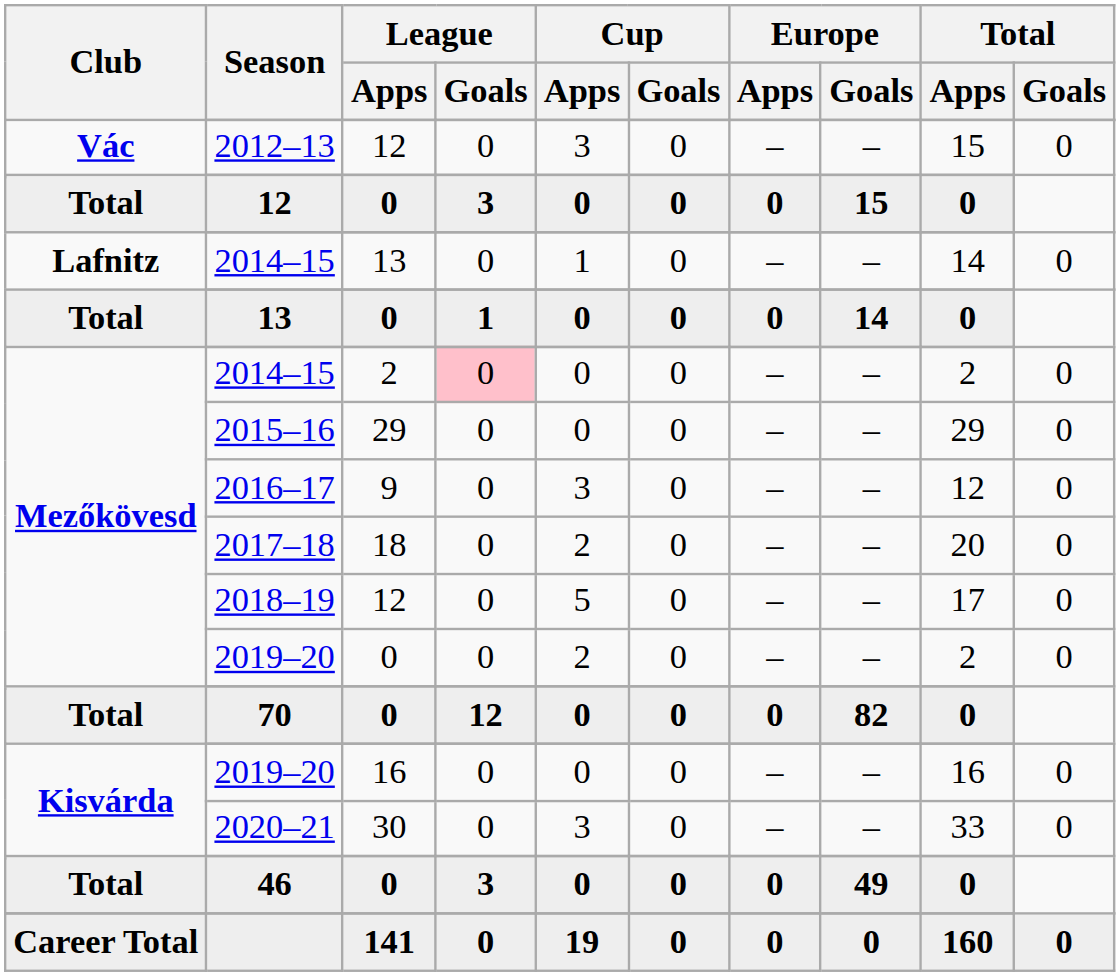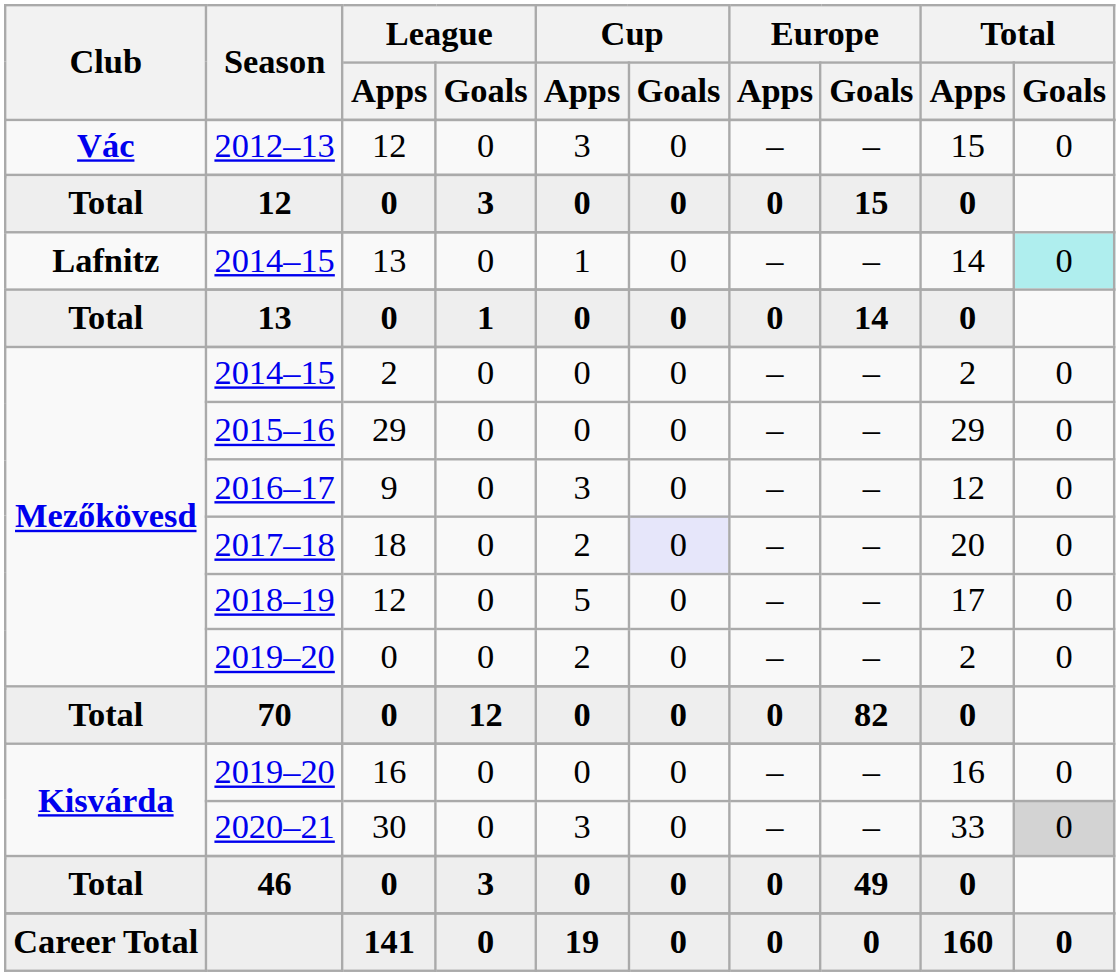Lafnitz / 2014–15 | Total / Goals: no background -> paleturquoise background
Mezőkövesd / 2014–15 | League / Goals: pink background -> no background
2017–18 | Cup / Goals: no background -> lavender background
2020–21 | Total / Goals: no background -> lightgrey background
